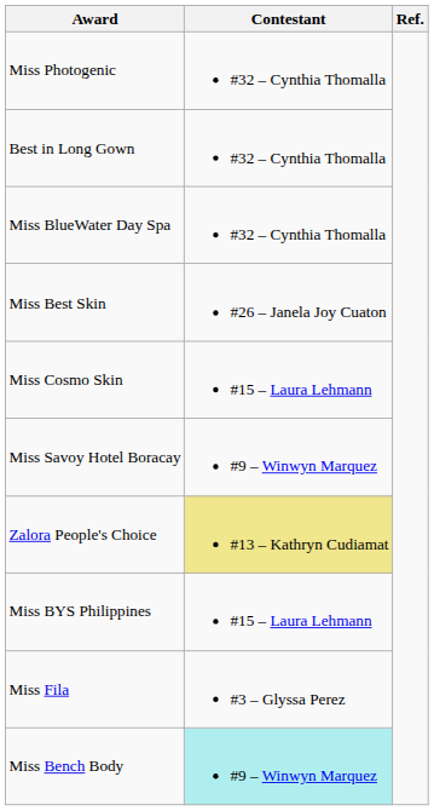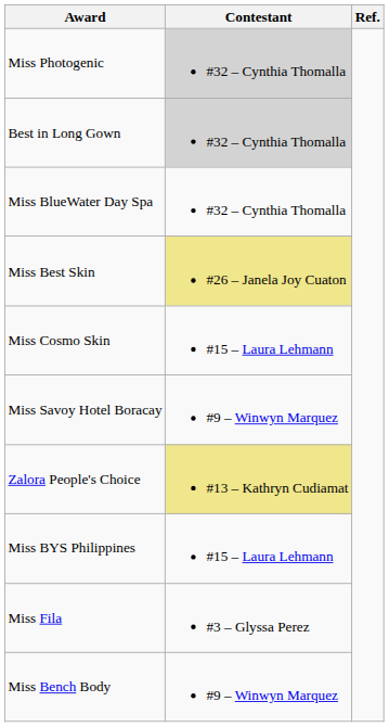Miss Photogenic | Contestant: no background -> lightgrey background
Best in Long Gown | Contestant: no background -> lightgrey background
Miss Best Skin | Contestant: no background -> khaki background
Miss Bench Body | Contestant: paleturquoise background -> no background
